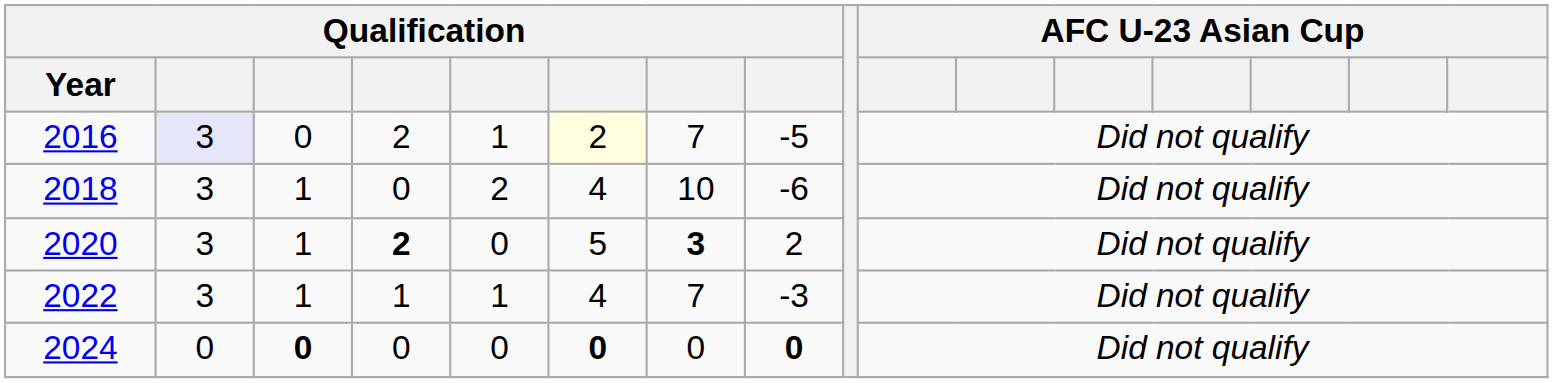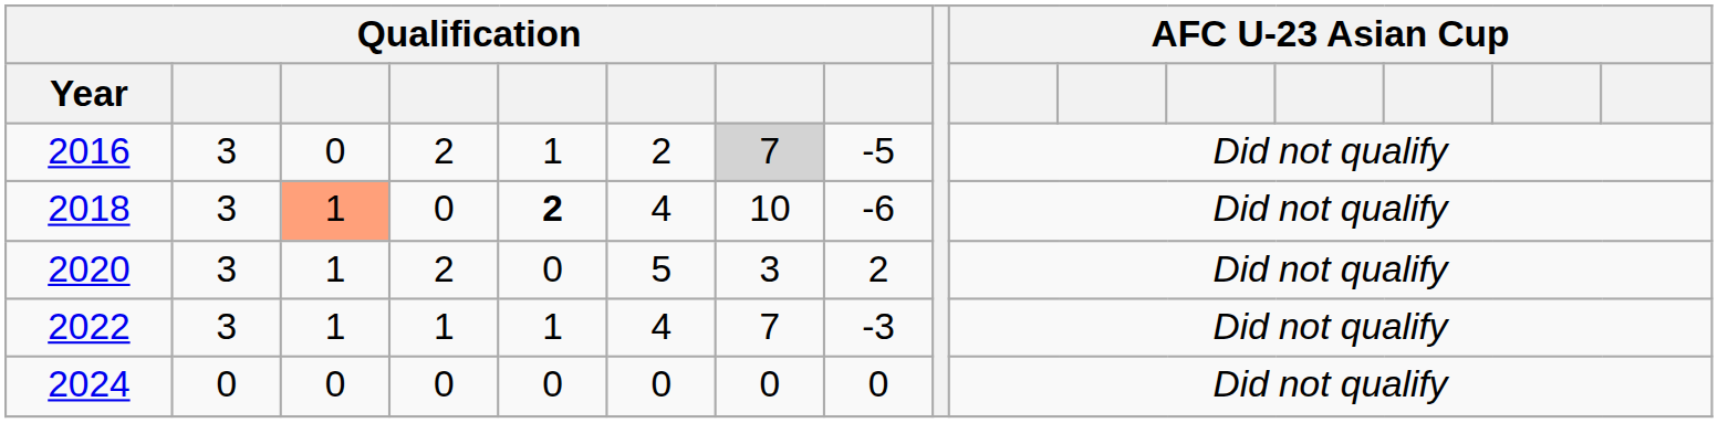2016 | column 2: lavender background -> no background
2016 | column 6: lightyellow background -> no background
2016 | column 7: no background -> lightgrey background
2018 | column 3: no background -> lightsalmon background
2018 | column 5: normal -> bold
2020 | column 4: bold -> normal
2020 | column 7: bold -> normal
2024 | column 3: bold -> normal
2024 | column 6: bold -> normal
2024 | column 8: bold -> normal
